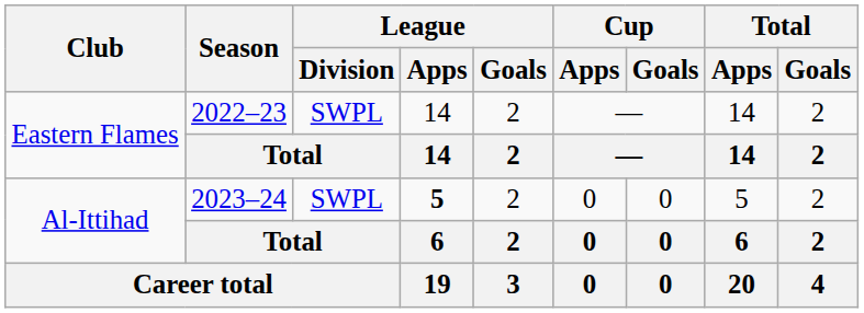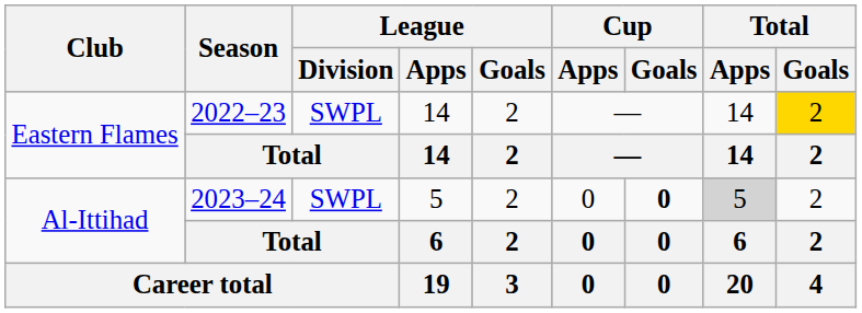Eastern Flames / 2022–23 | Total / Goals: no background -> gold background
Al-Ittihad / 2023–24 | League / Apps: bold -> normal
Al-Ittihad / 2023–24 | Cup / Goals: normal -> bold
Al-Ittihad / 2023–24 | Total / Apps: no background -> lightgrey background
